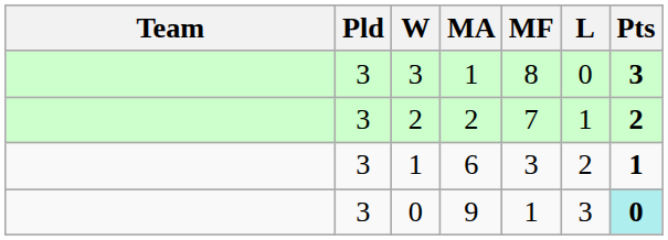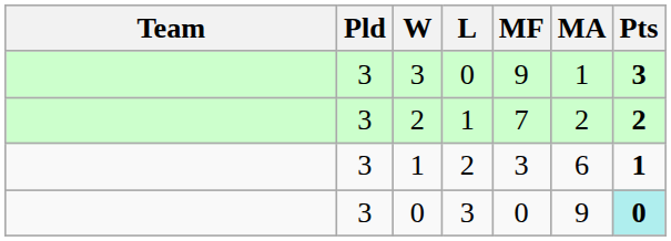columns swapped: L <-> MA
row 2 | MF: 8 -> 9
row 5 | MF: 1 -> 0
